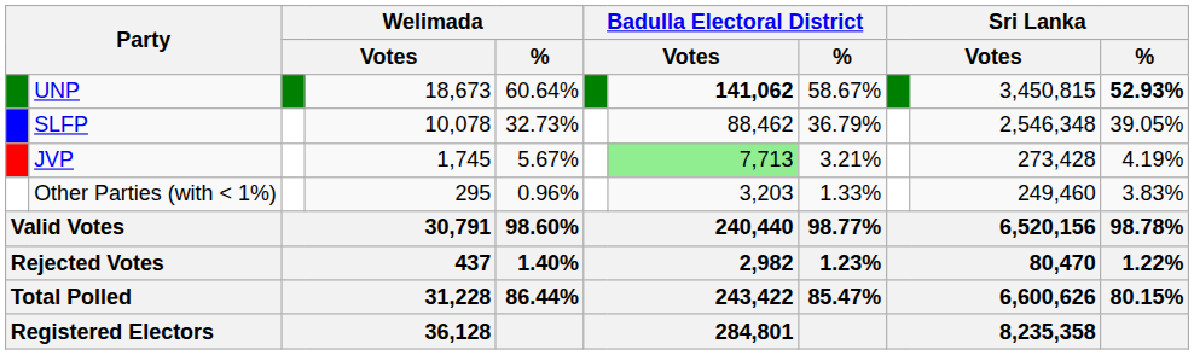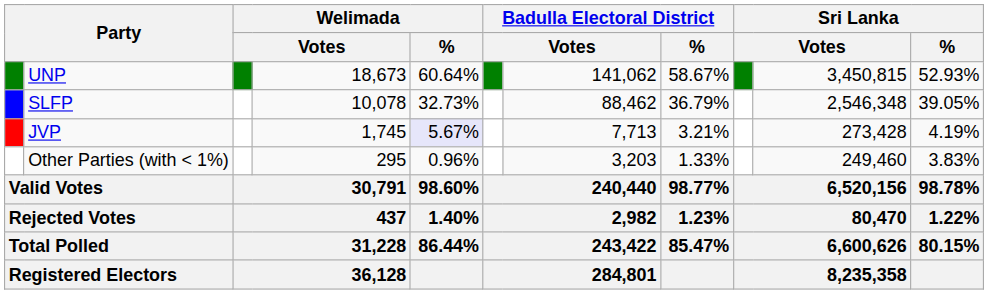UNP | column 7: bold -> normal
UNP | Sri Lanka / %: bold -> normal
JVP | Welimada / %: no background -> lavender background
JVP | column 7: lightgreen background -> no background
